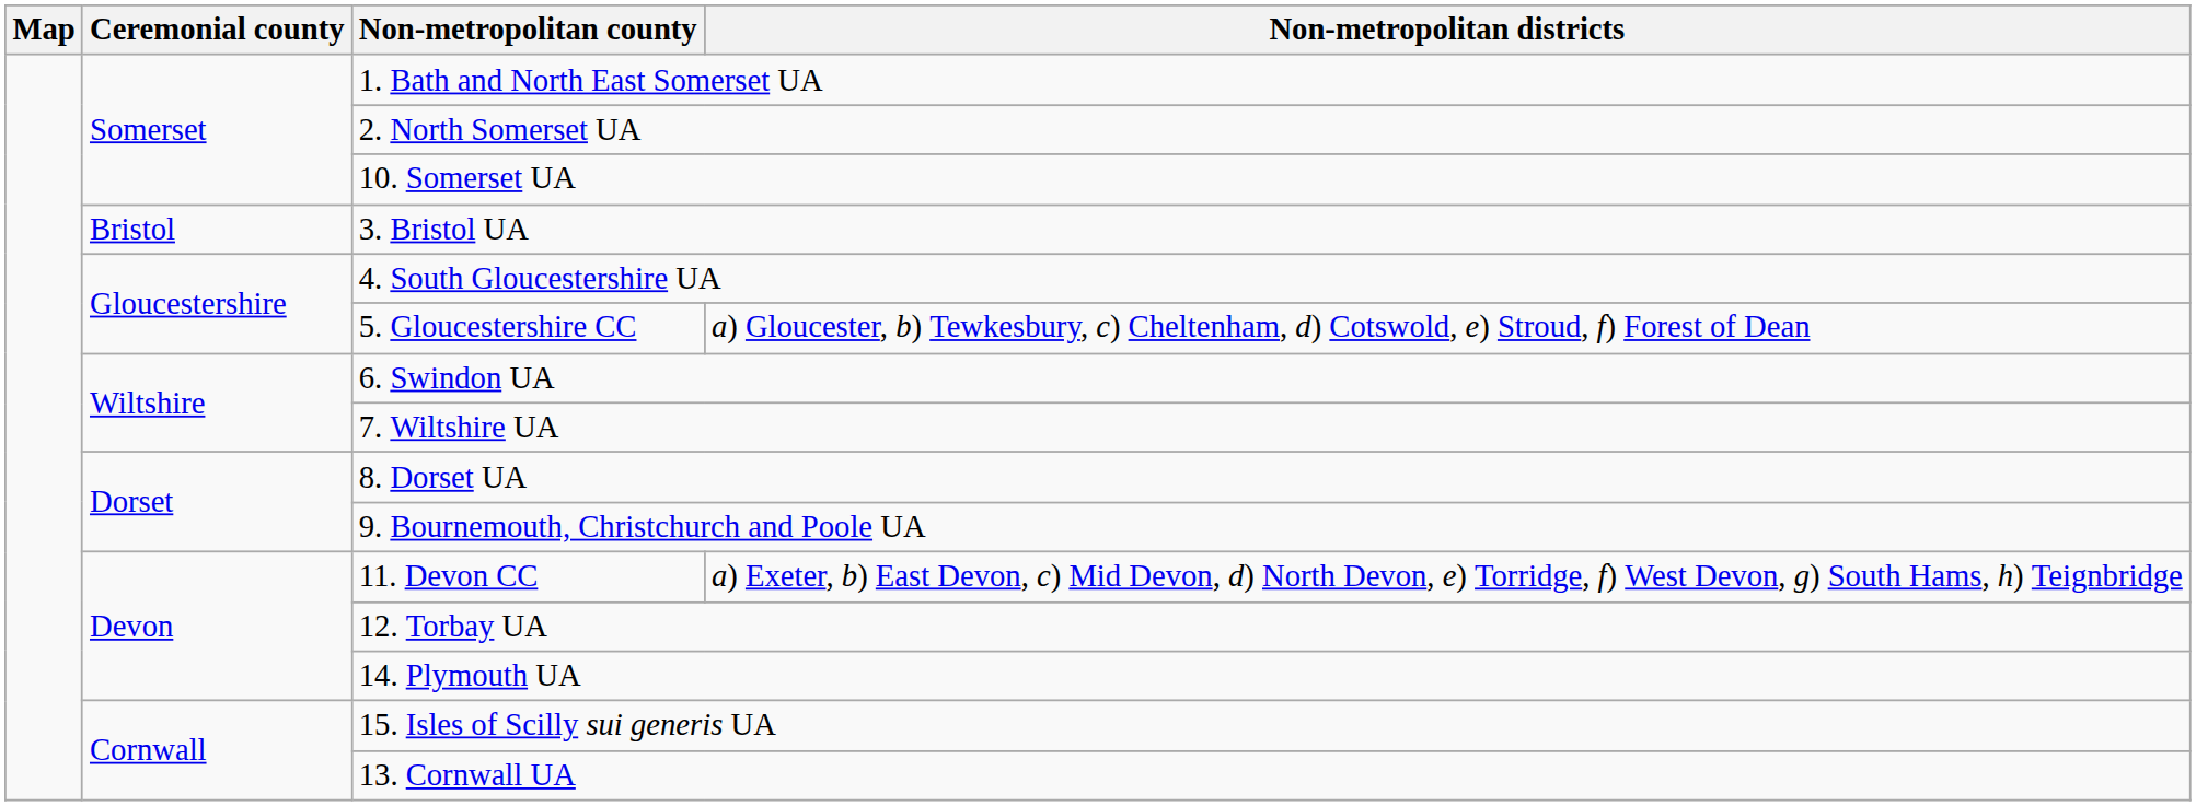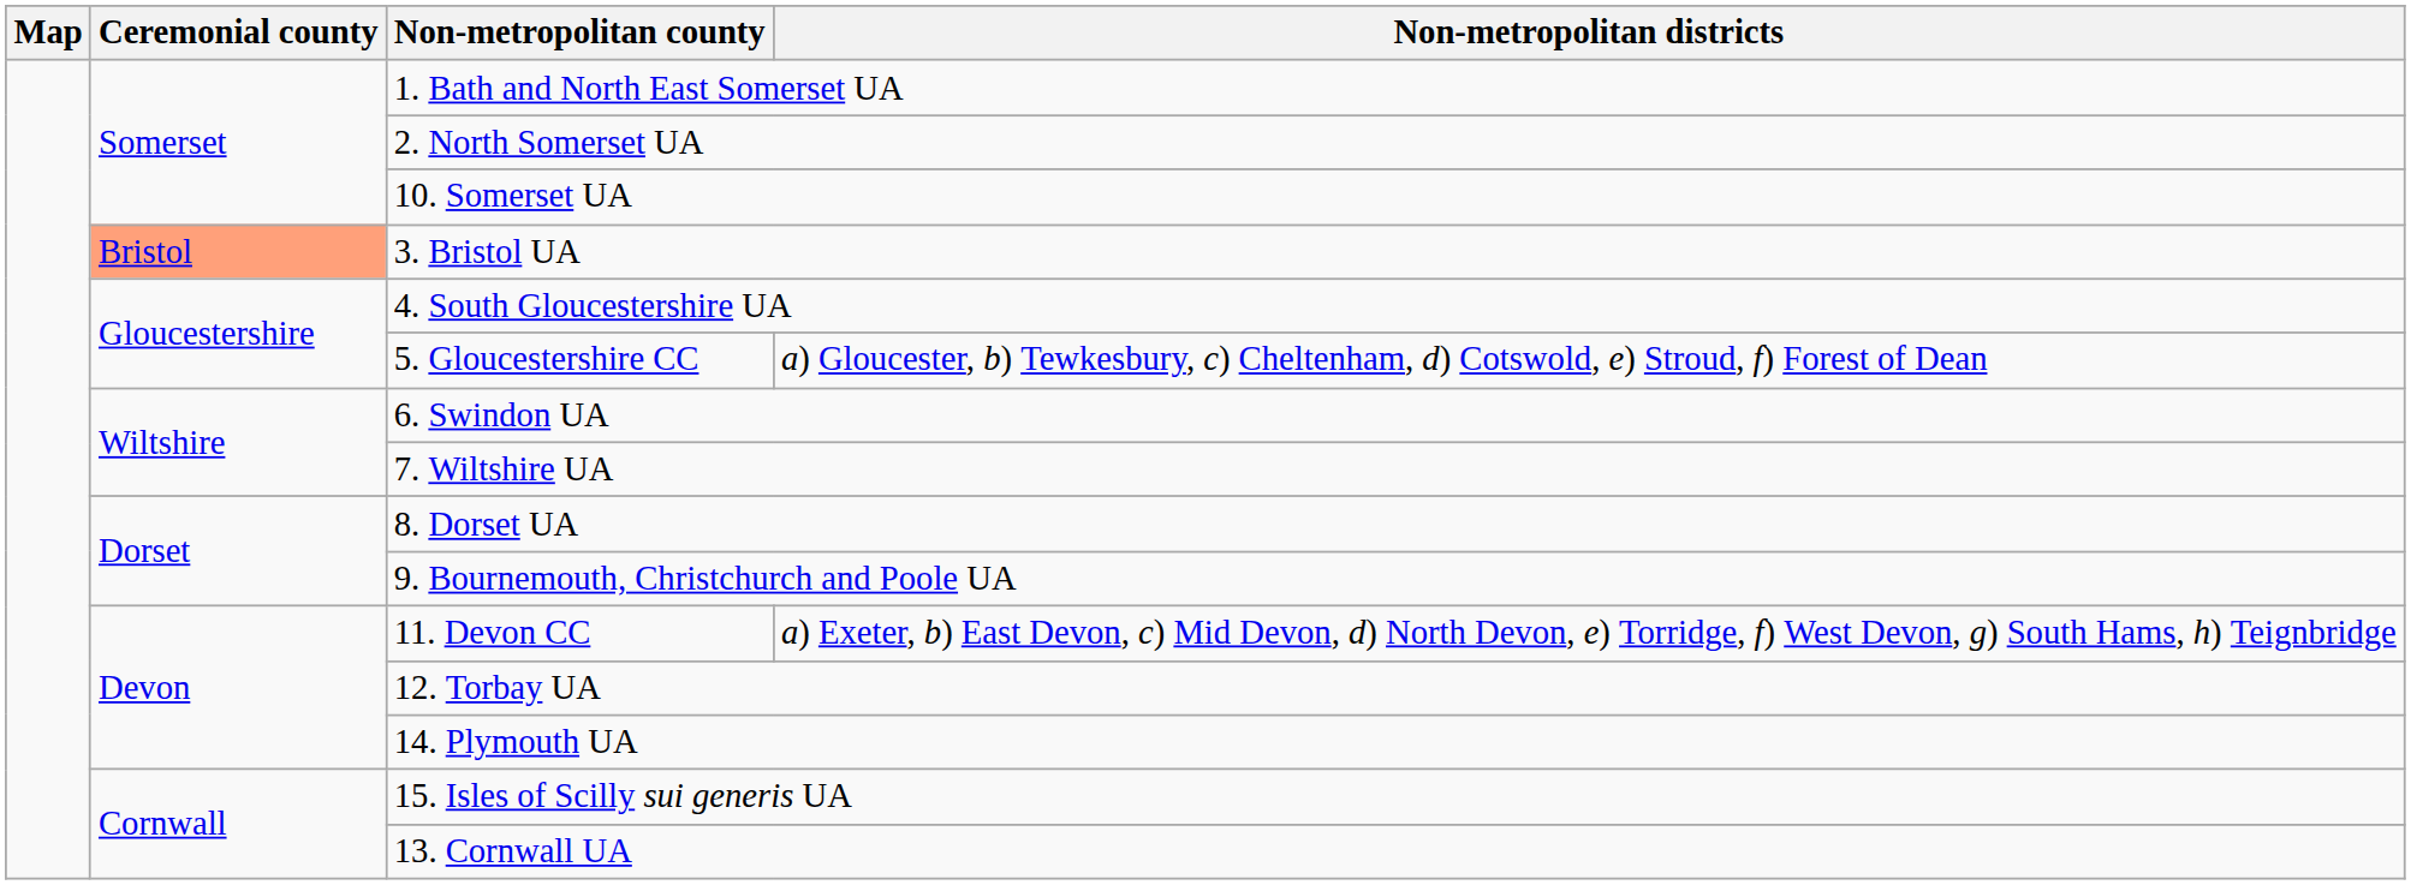3. Bristol UA | Ceremonial county: no background -> lightsalmon background
